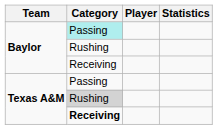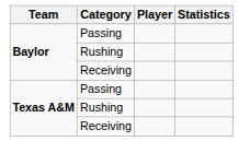Baylor / Passing | Category: paleturquoise background -> no background
Texas A&M / Rushing | Category: lightgrey background -> no background
Texas A&M / Receiving | Category: bold -> normal
